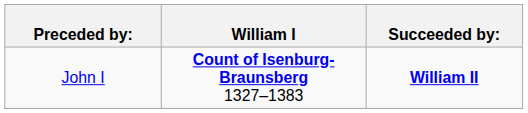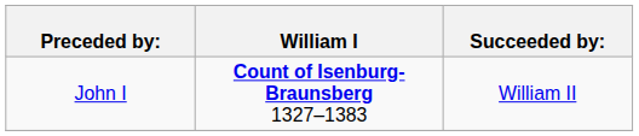John I | Succeeded by:: bold -> normal
